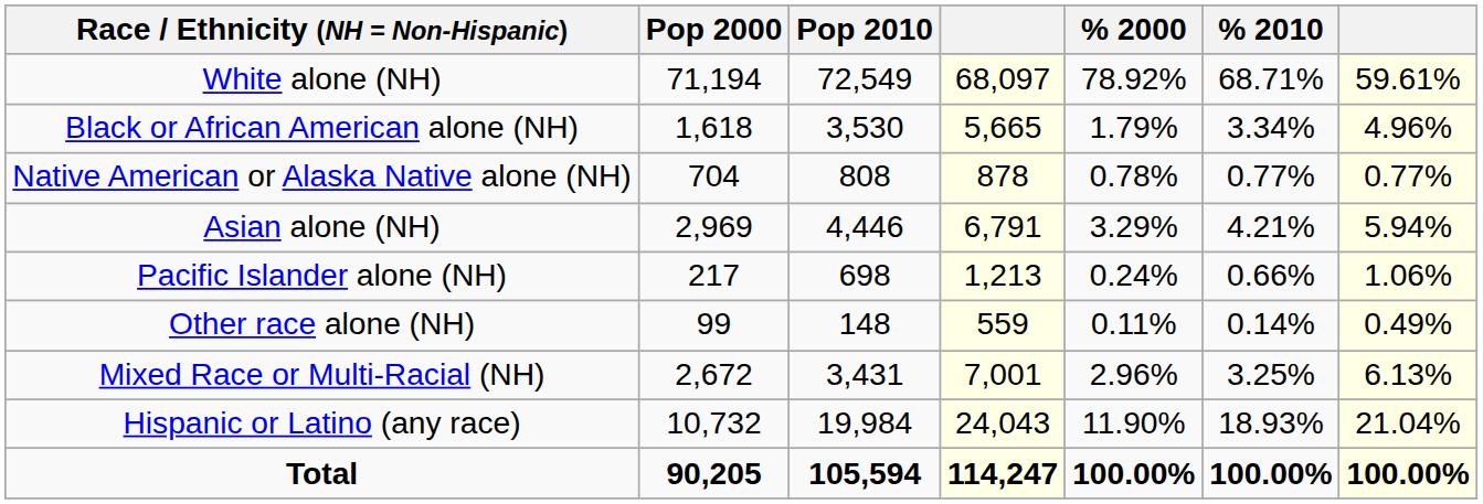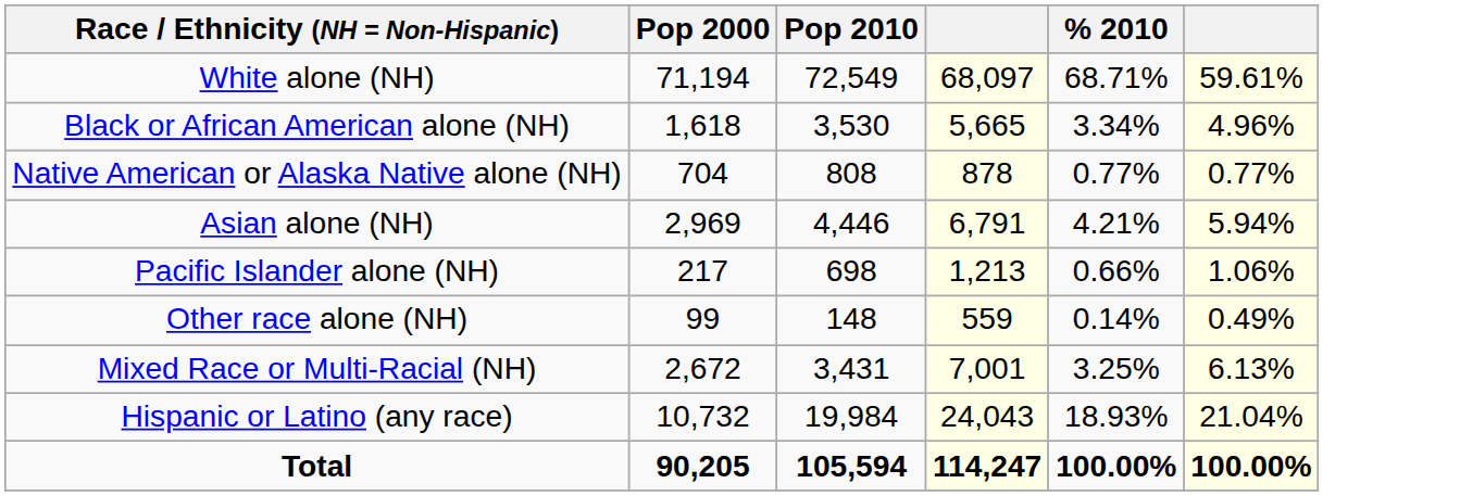- column: % 2000 | 78.92% | 1.79% | 0.78% | 3.29% | 0.24% | 0.11% | 2.96% | 11.90% | 100.00%
